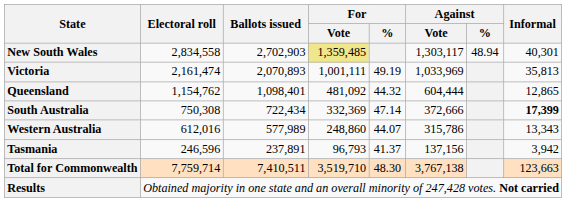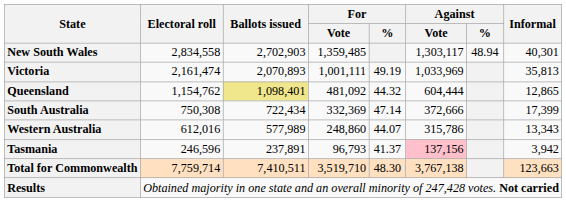New South Wales | For / Vote: khaki background -> no background
Queensland | Ballots issued: no background -> khaki background
South Australia | Informal: bold -> normal
Tasmania | Against / Vote: no background -> pink background
